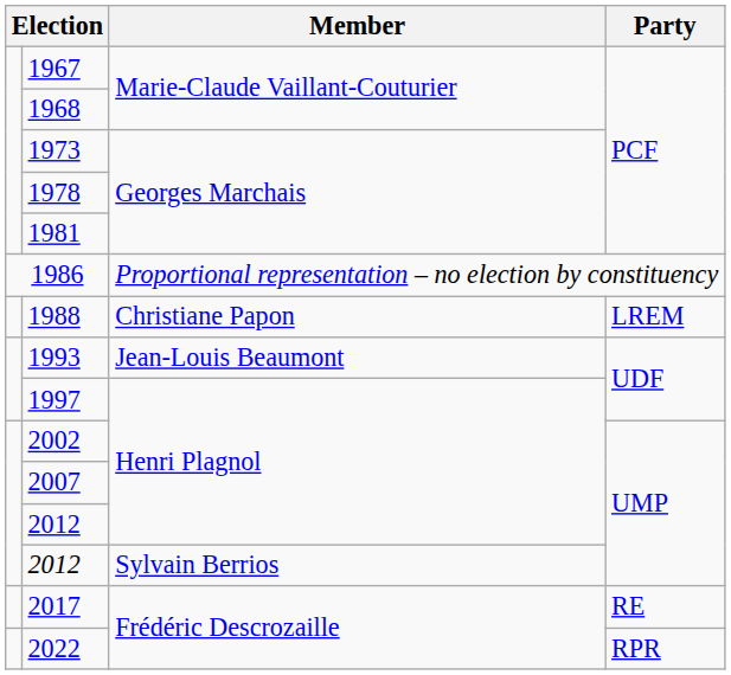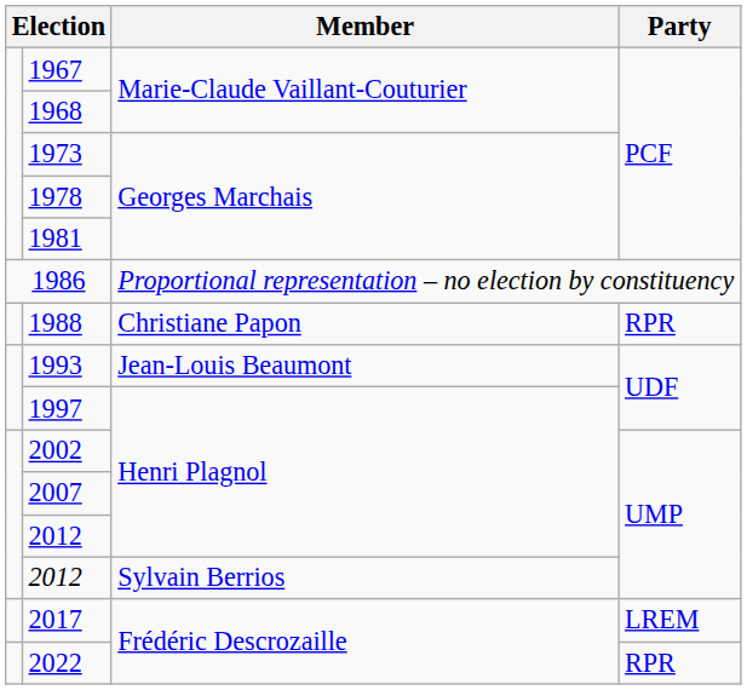1988 | Party: LREM -> RPR
2017 | Party: RE -> LREM
